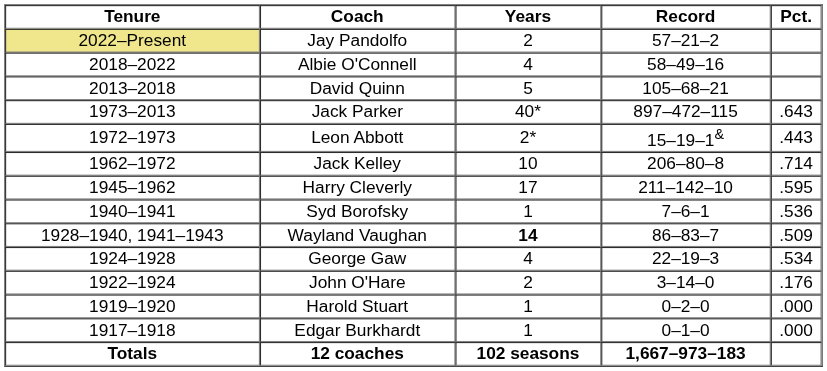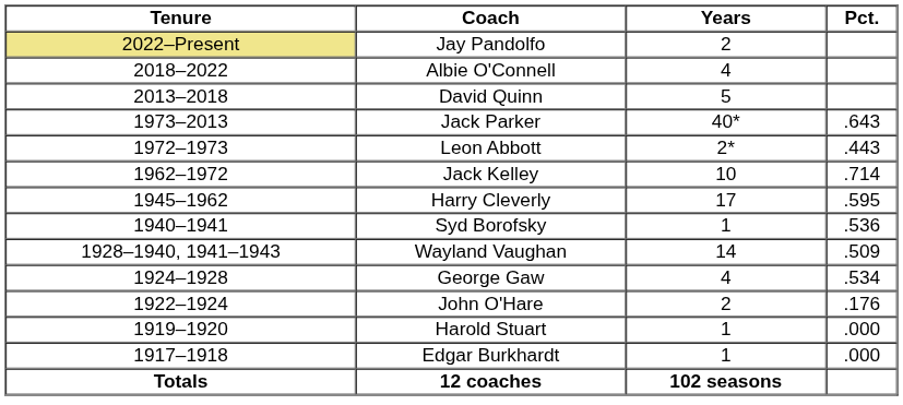- column: Record | 57–21–2 | 58–49–16 | 105–68–21 | 897–472–115 | 15–19–1& | 206–80–8 | 211–142–10 | 7–6–1 | 86–83–7 | 22–19–3 | 3–14–0 | 0–2–0 | 0–1–0 | 1,667–973–183
Wayland Vaughan | Years: bold -> normal
